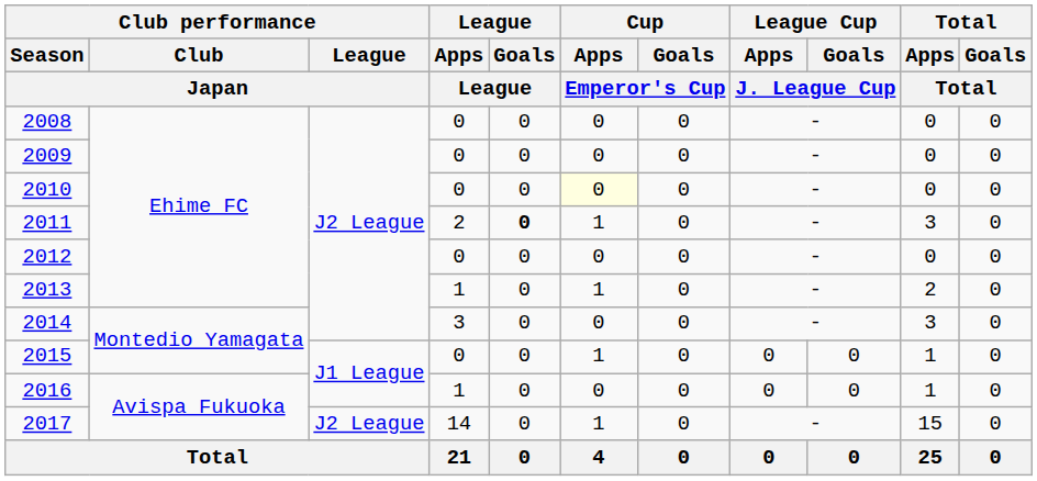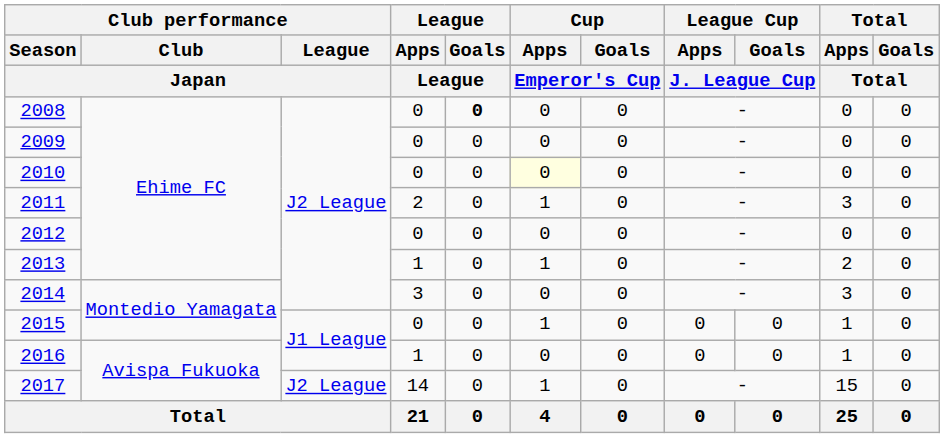2008 | League / Goals / League: normal -> bold
2011 | League / Goals / League: bold -> normal
